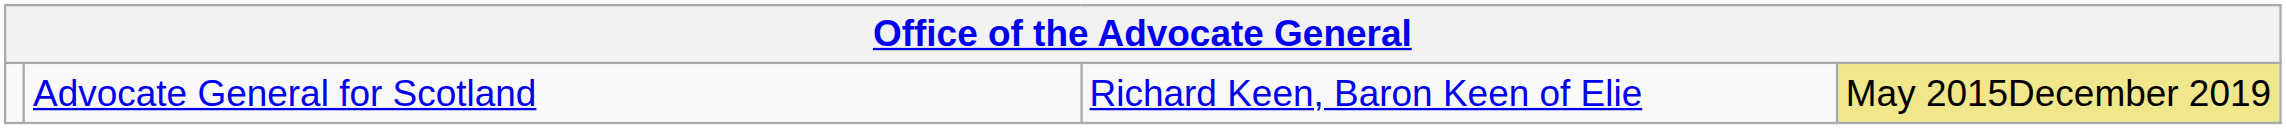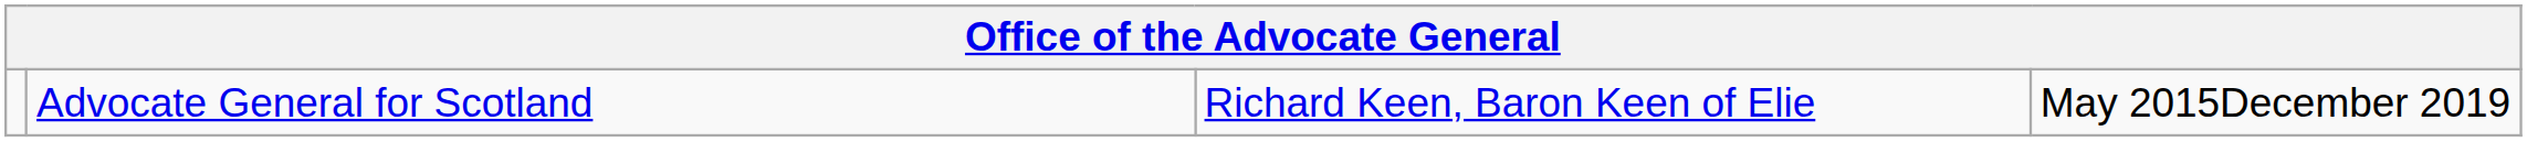Advocate General for Scotland | column 4: khaki background -> no background
